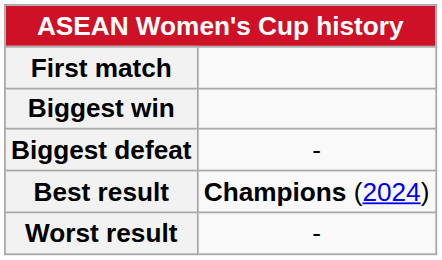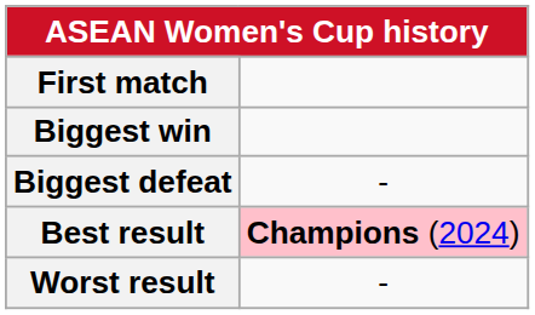Best result | column 2: no background -> pink background
